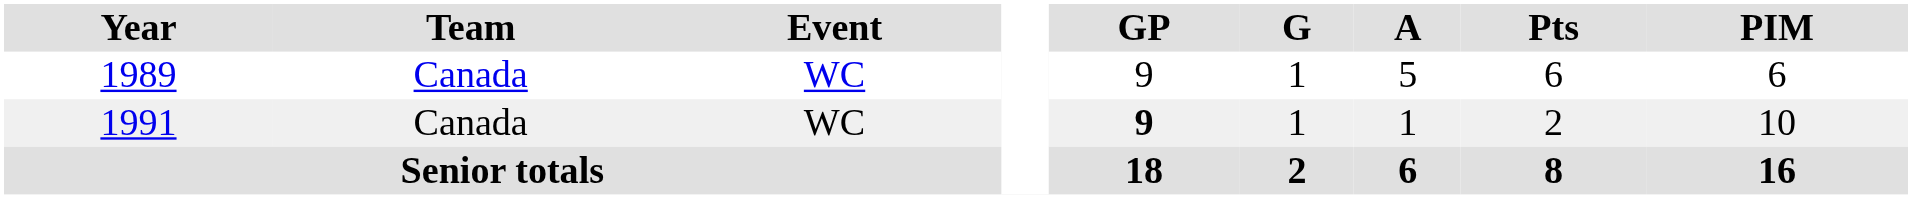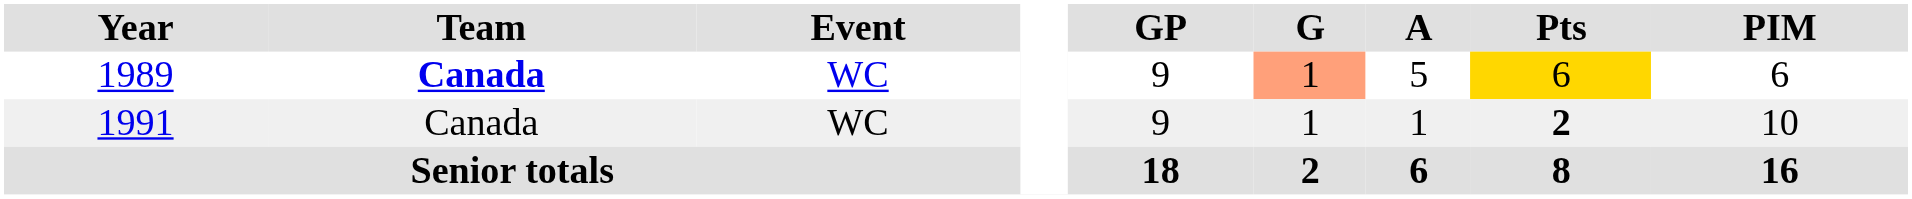1989 | Team: normal -> bold
1989 | G: no background -> lightsalmon background
1989 | Pts: no background -> gold background
1991 | GP: bold -> normal
1991 | Pts: normal -> bold
